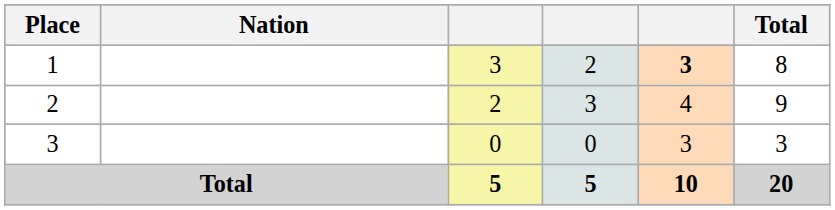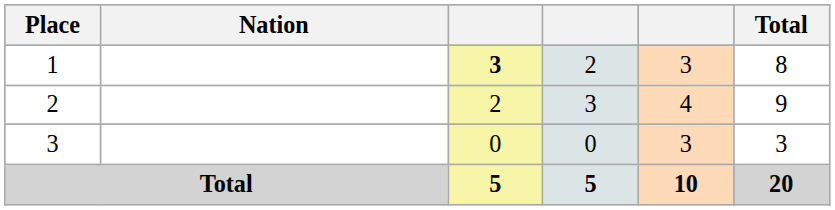1 | column 3: normal -> bold
1 | column 5: bold -> normal
